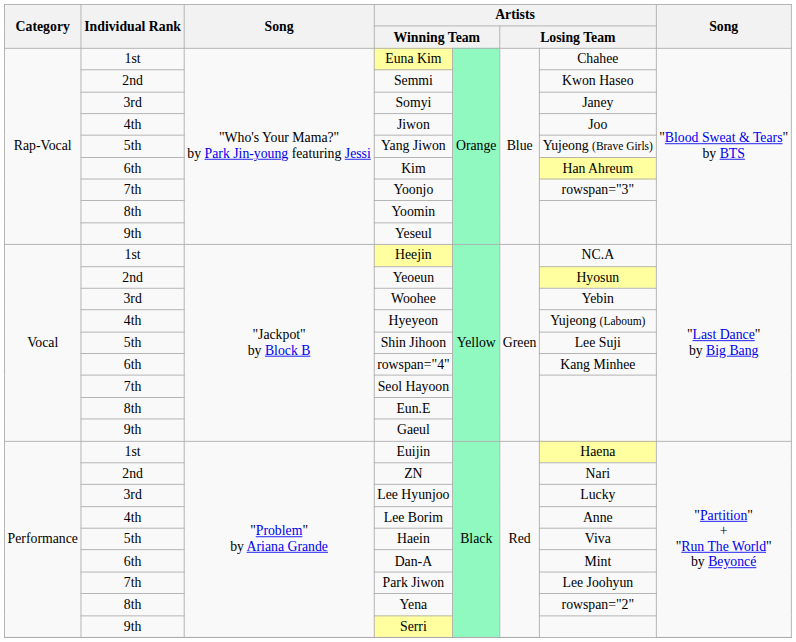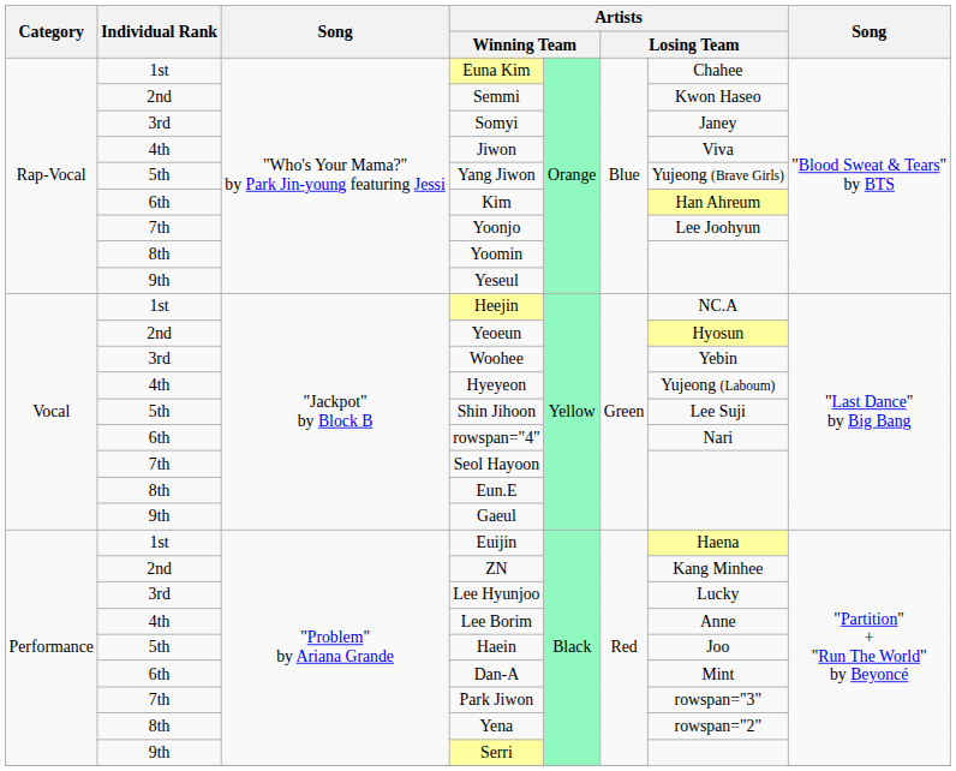Jiwon | column 7: Joo -> Viva
Yoonjo | column 7: rowspan="3" -> Lee Joohyun
rowspan="4" | column 7: Kang Minhee -> Nari
ZN | column 7: Nari -> Kang Minhee
Haein | column 7: Viva -> Joo
Park Jiwon | column 7: Lee Joohyun -> rowspan="3"
